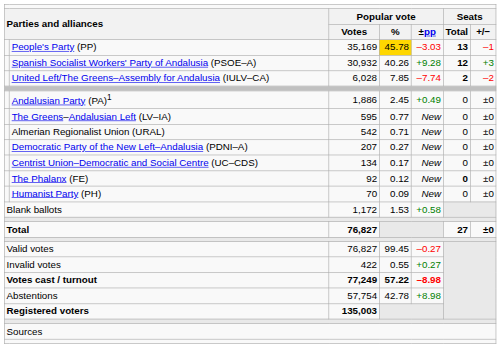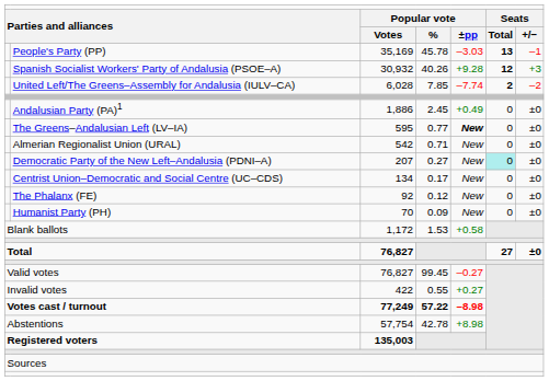People's Party (PP) | column 4: gold background -> no background
The Greens–Andalusian Left (LV–IA) | column 5: normal -> bold
Democratic Party of the New Left–Andalusia (PDNI–A) | column 6: no background -> paleturquoise background
The Phalanx (FE) | column 6: bold -> normal
